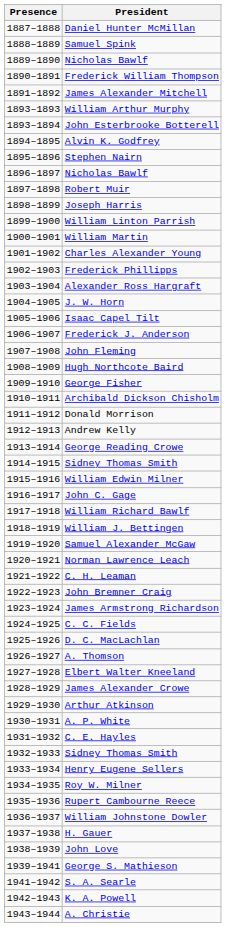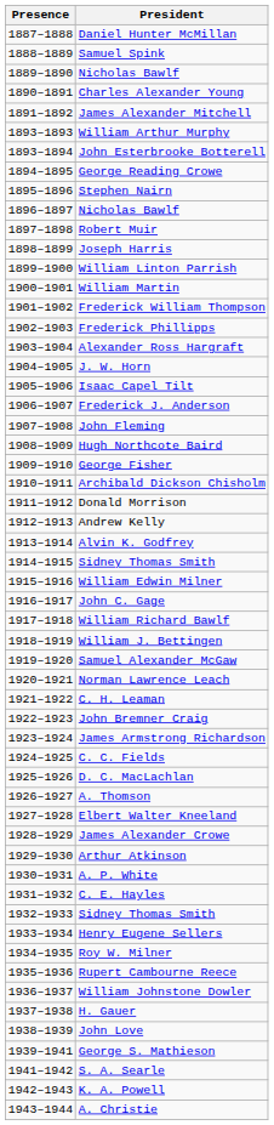row 5 | President: Frederick William Thompson -> Charles Alexander Young
row 9 | President: Alvin K. Godfrey -> George Reading Crowe
row 16 | President: Charles Alexander Young -> Frederick William Thompson
row 28 | President: George Reading Crowe -> Alvin K. Godfrey
